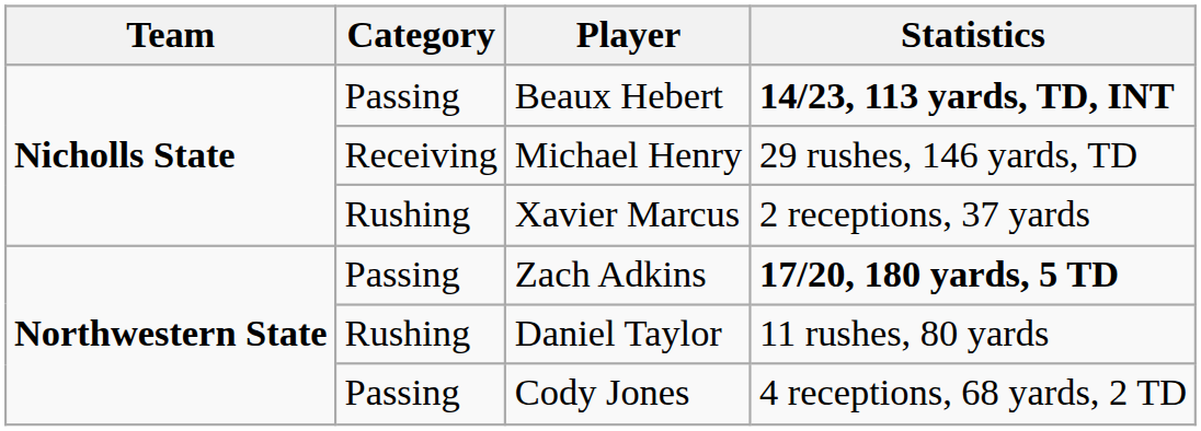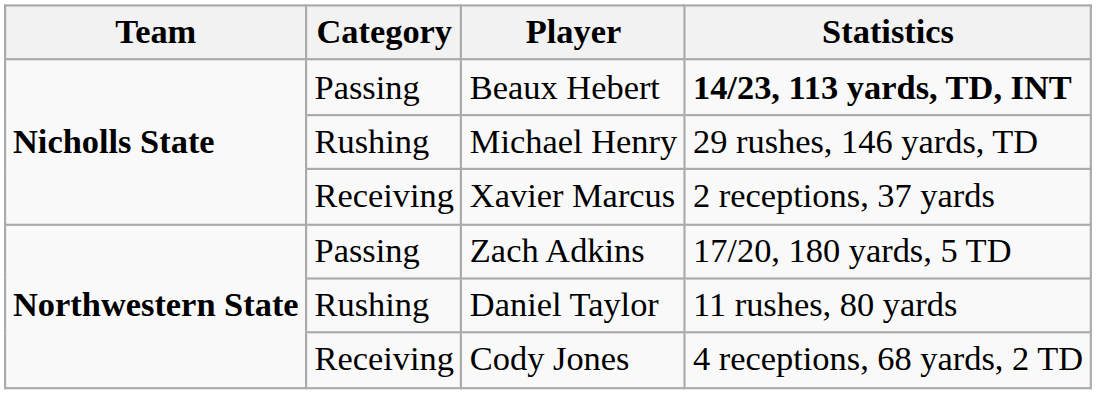Michael Henry | Category: Receiving -> Rushing
Xavier Marcus | Category: Rushing -> Receiving
Zach Adkins | Statistics: bold -> normal
Cody Jones | Category: Passing -> Receiving
